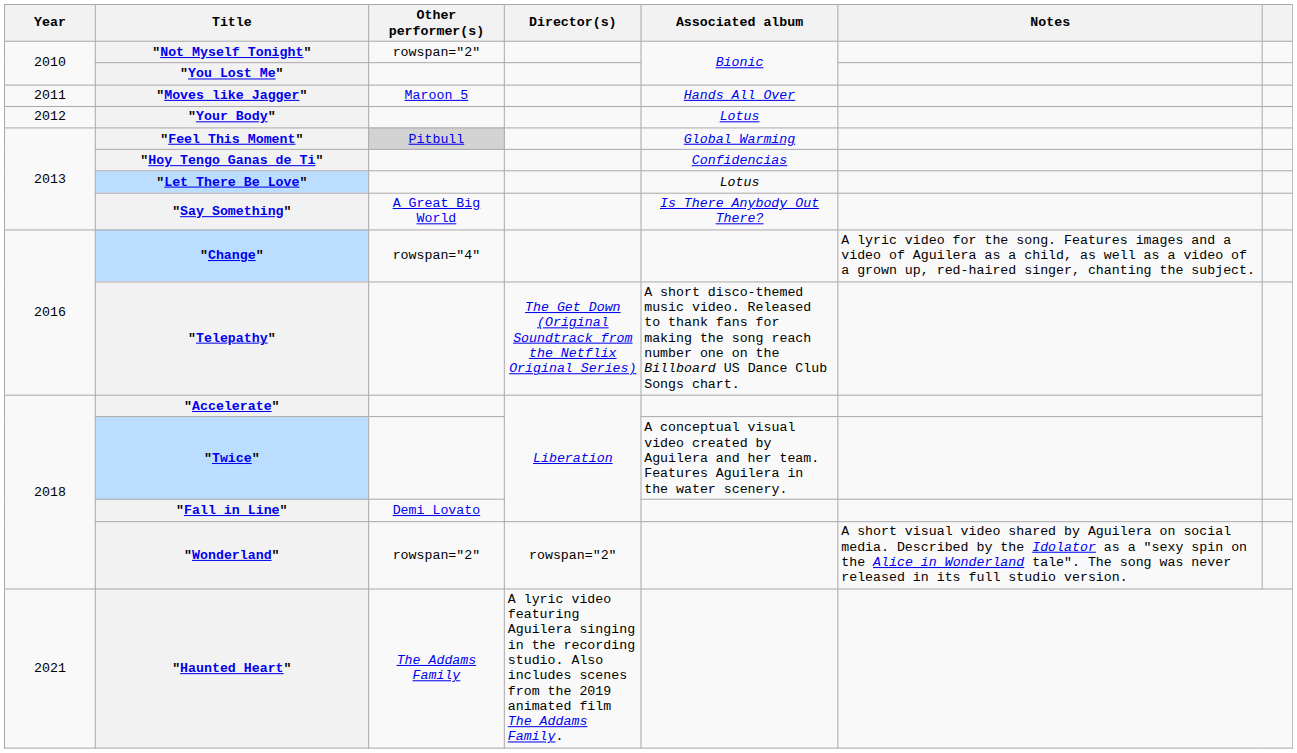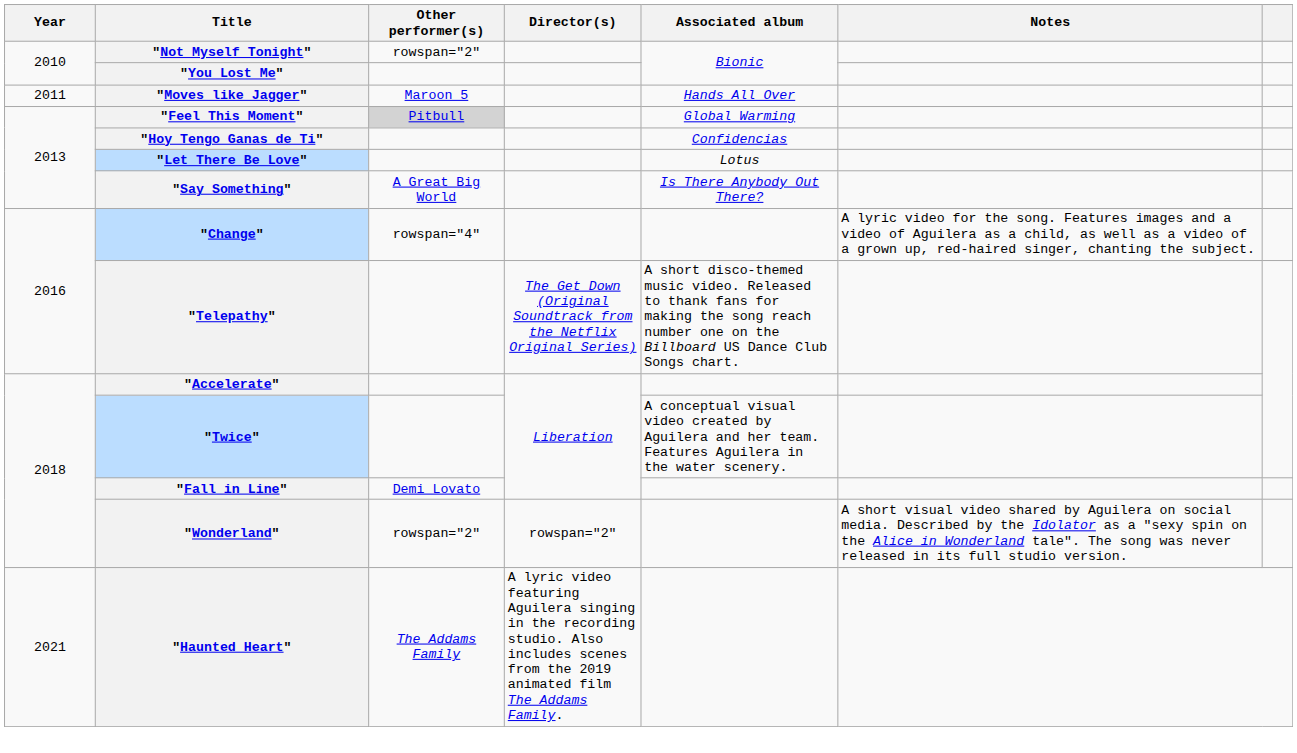- row: 2012 | "Your Body" | Lotus
